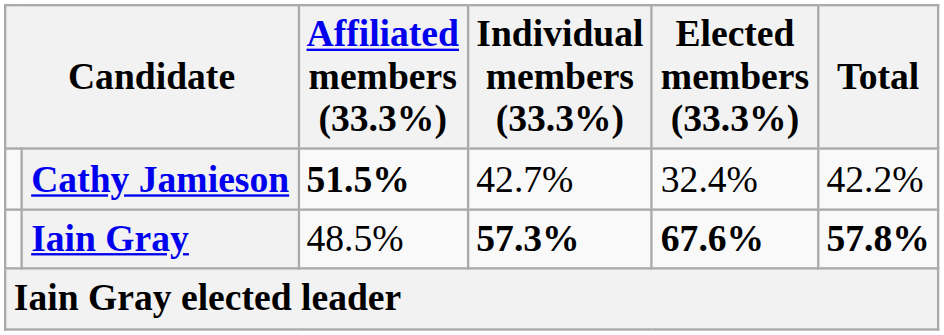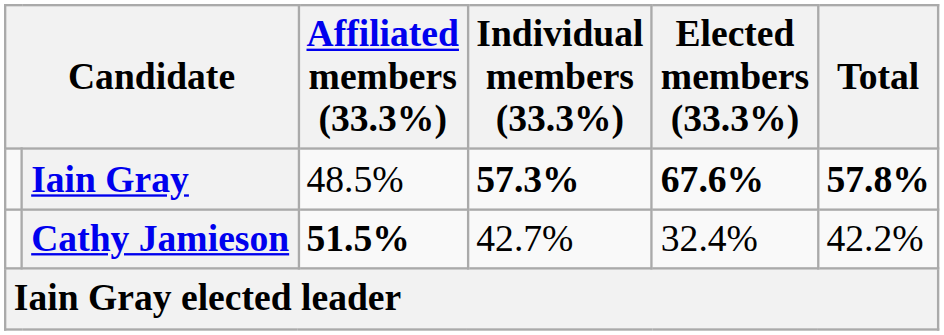rows swapped: Iain Gray <-> Cathy Jamieson
